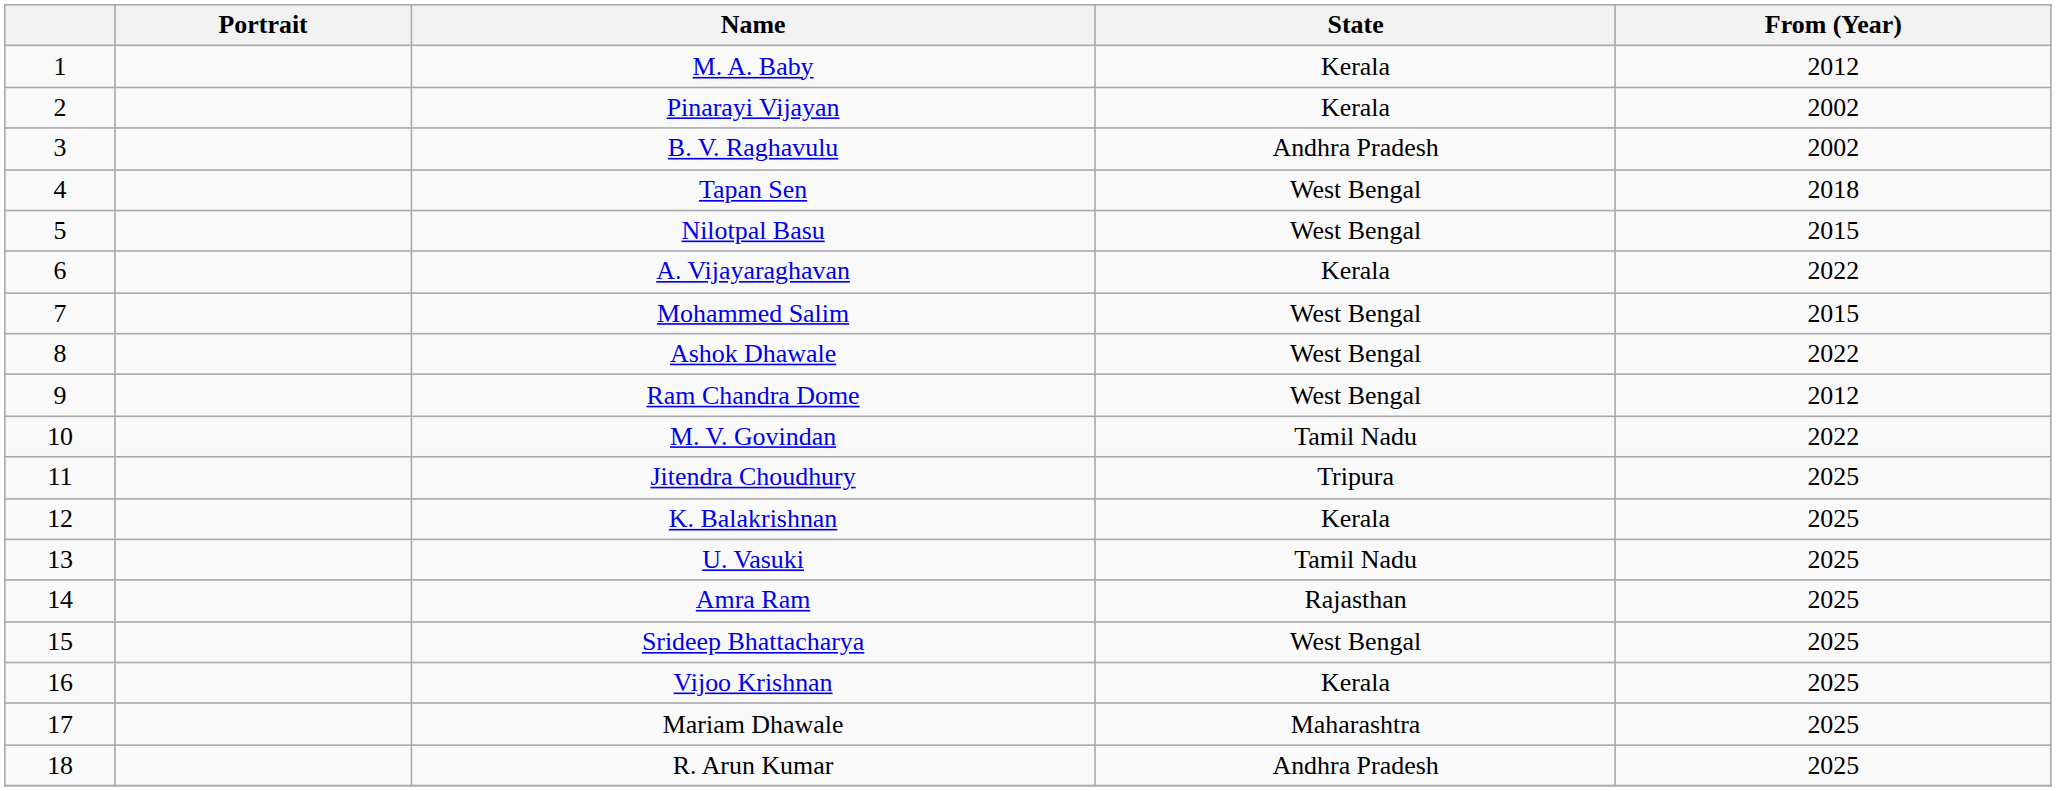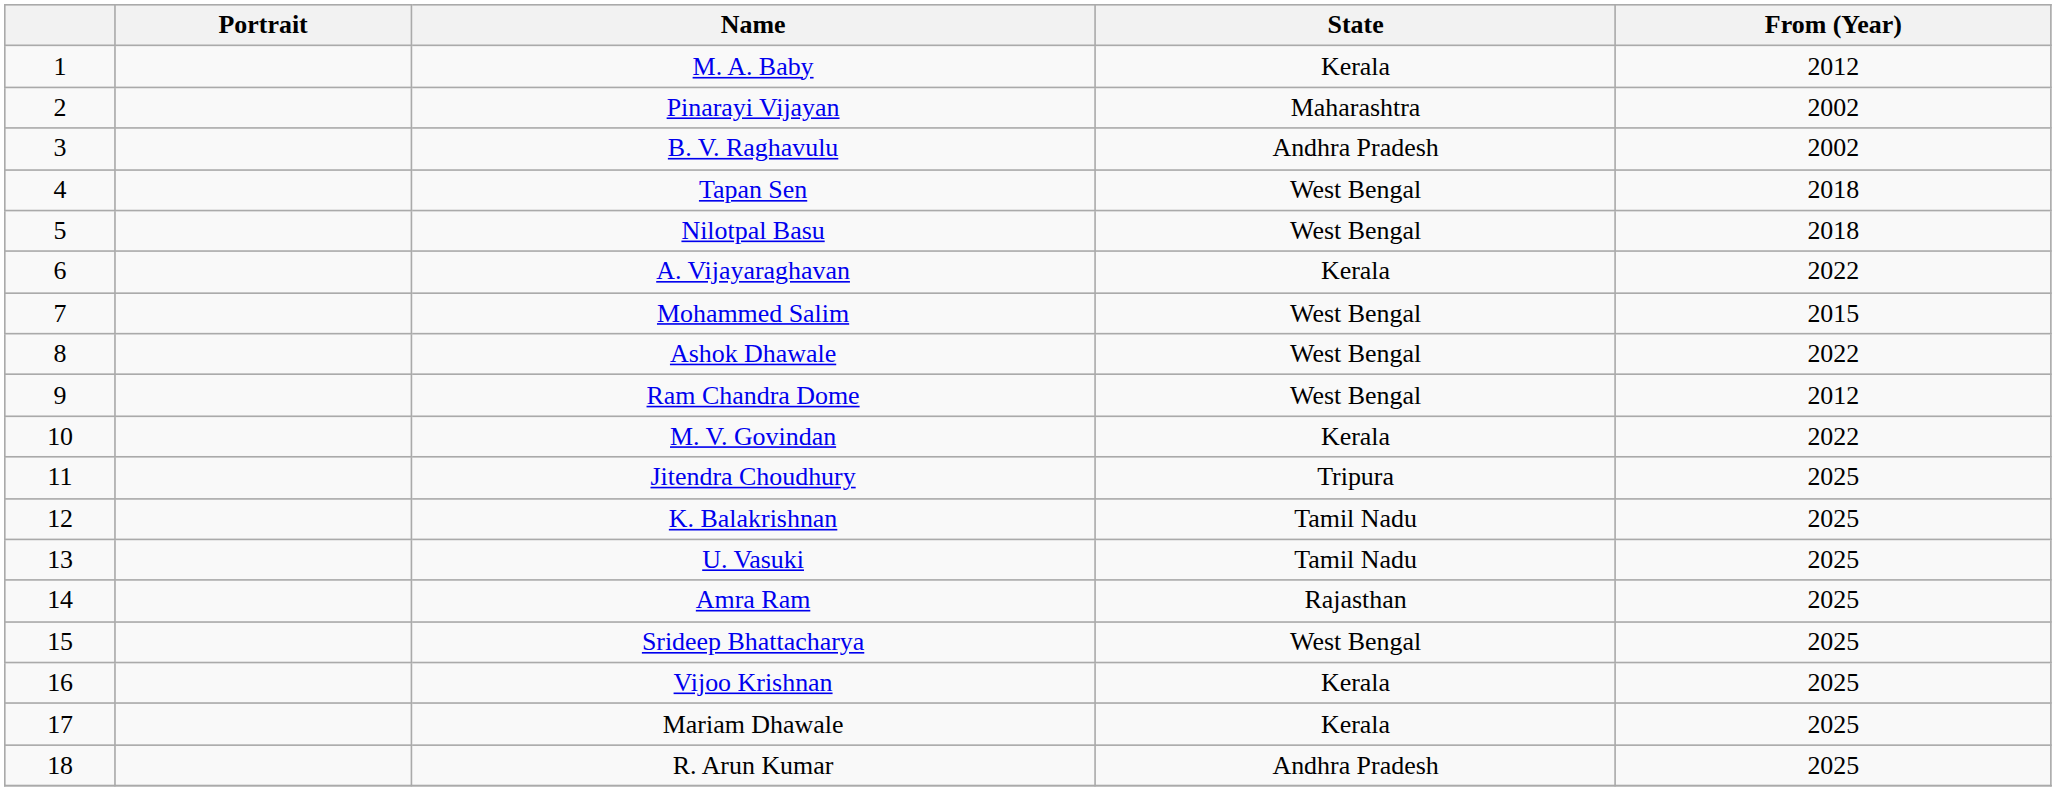Pinarayi Vijayan | State: Kerala -> Maharashtra
Nilotpal Basu | From (Year): 2015 -> 2018
M. V. Govindan | State: Tamil Nadu -> Kerala
K. Balakrishnan | State: Kerala -> Tamil Nadu
Mariam Dhawale | State: Maharashtra -> Kerala
